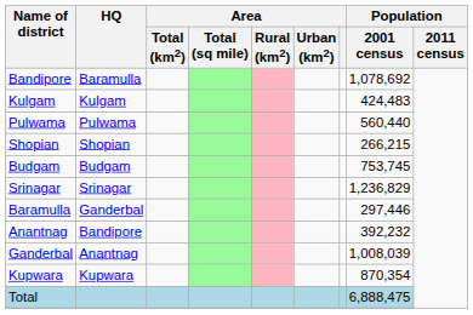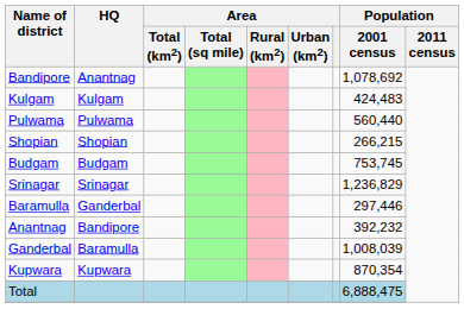row 3 | HQ: Baramulla -> Anantnag
row 11 | HQ: Anantnag -> Baramulla
